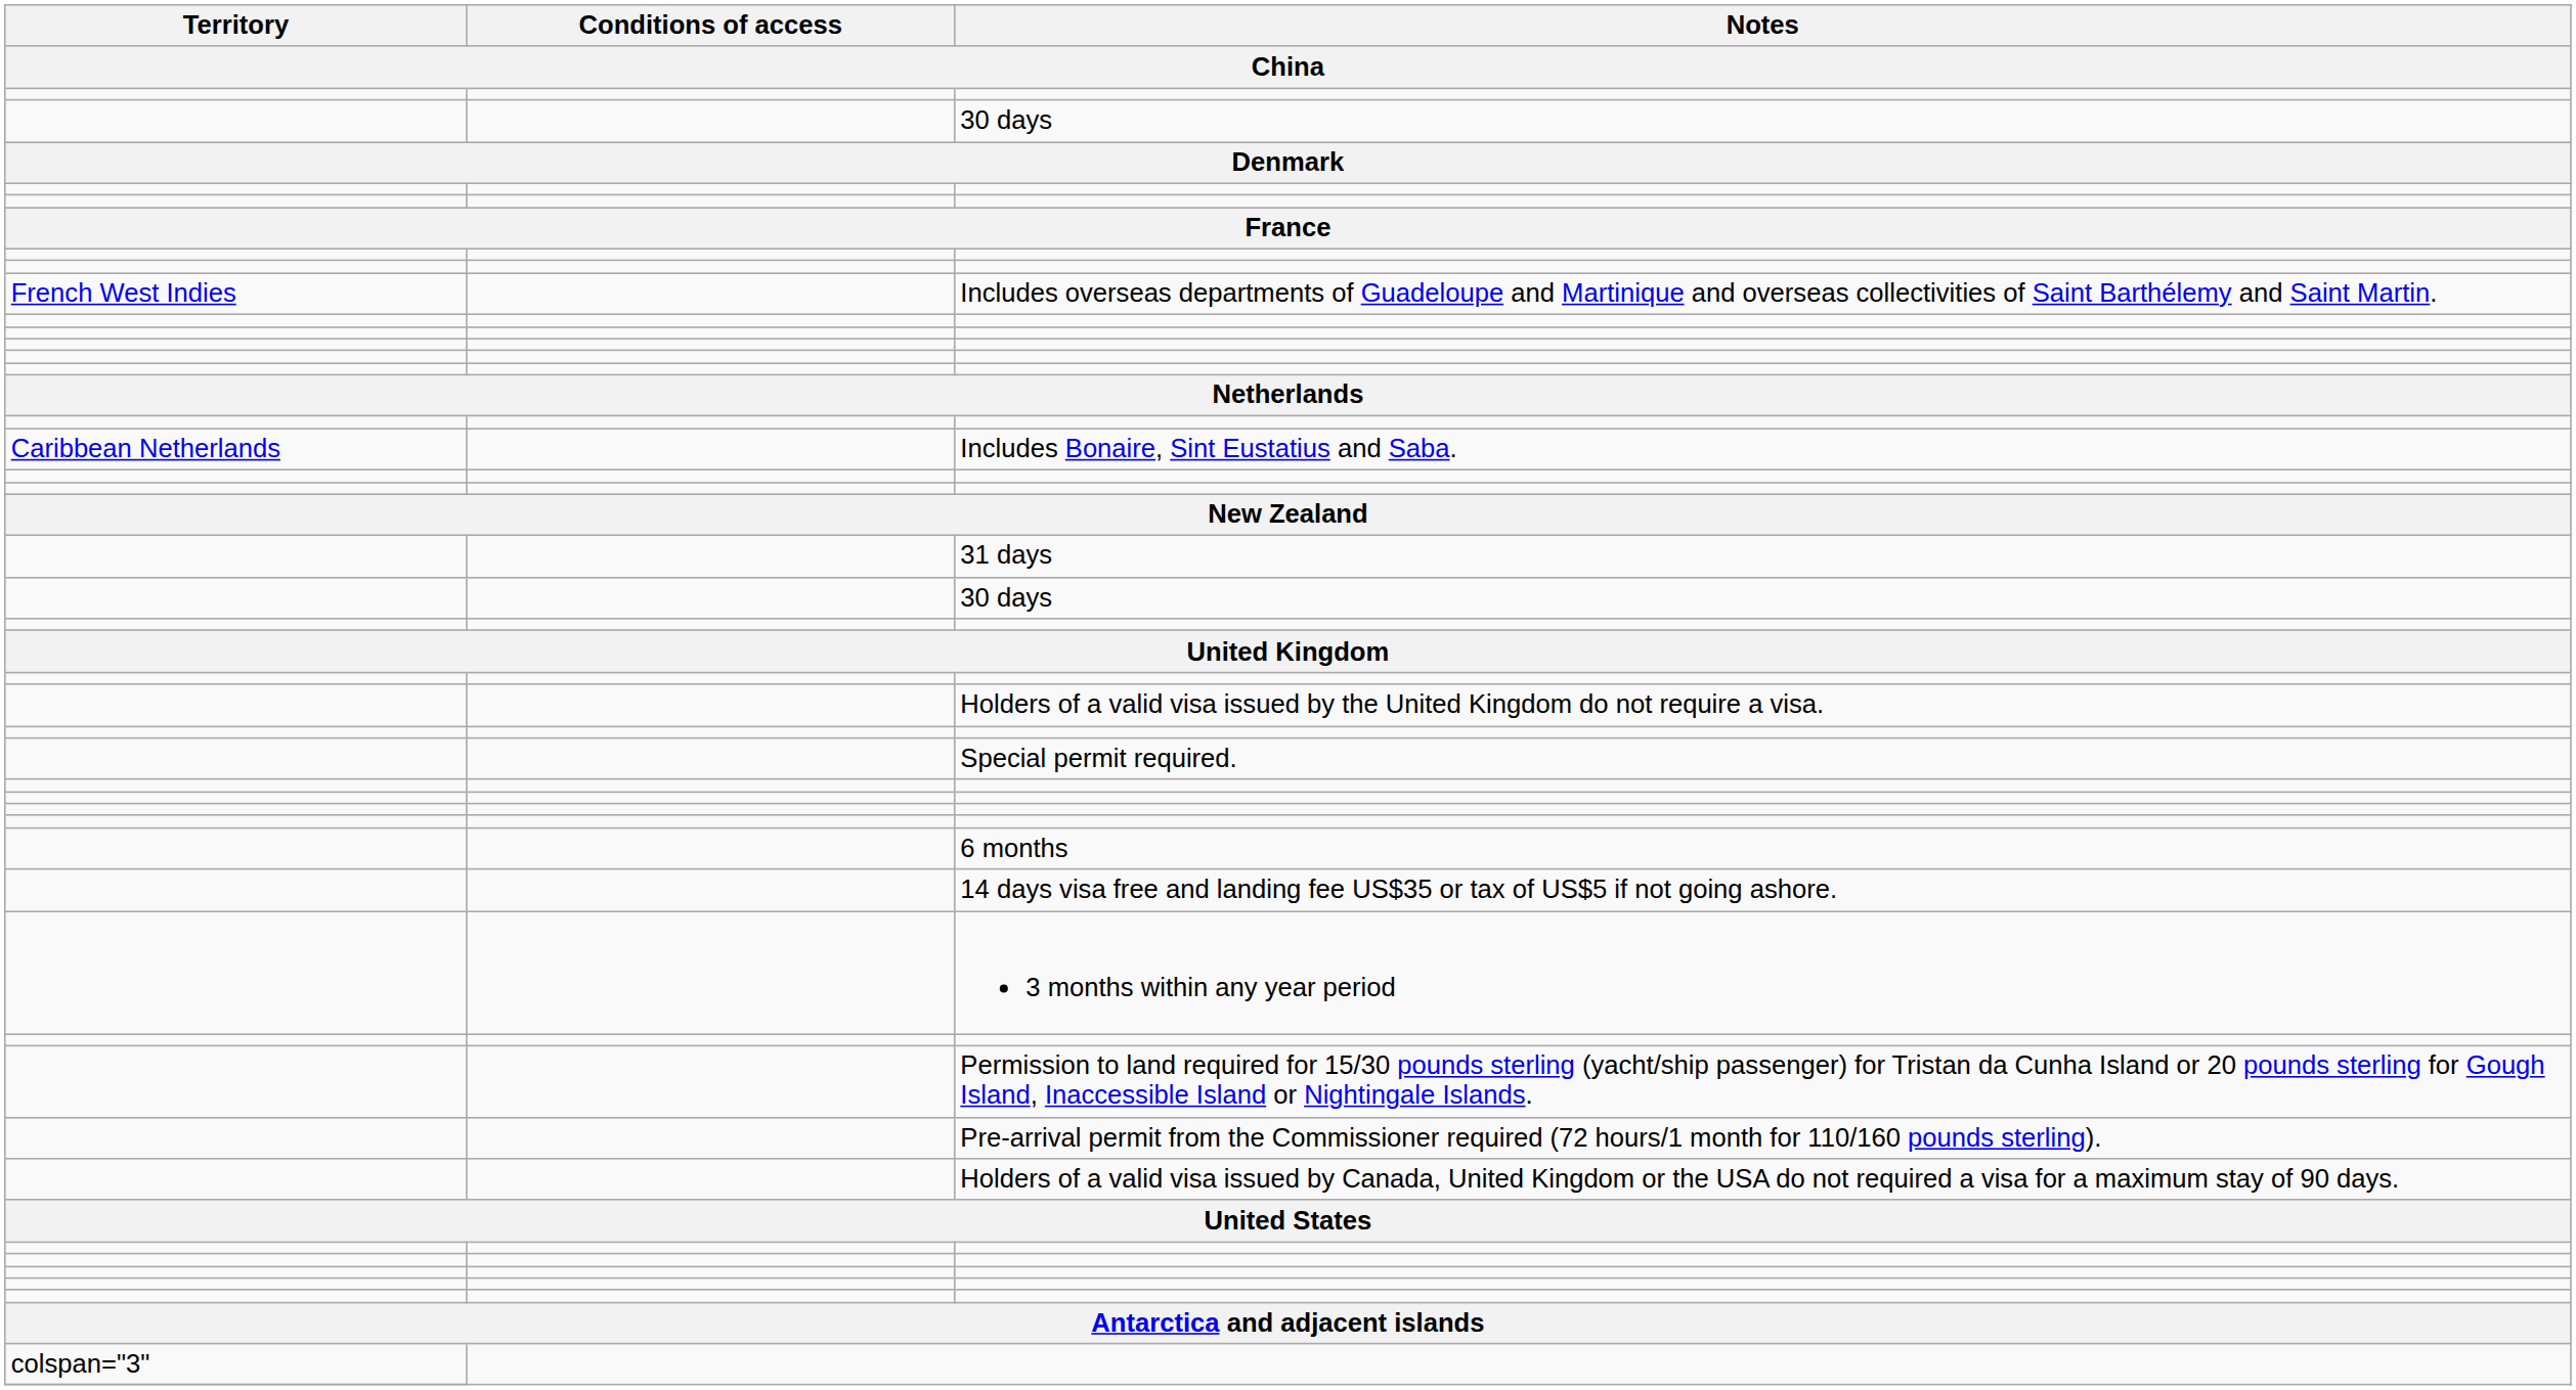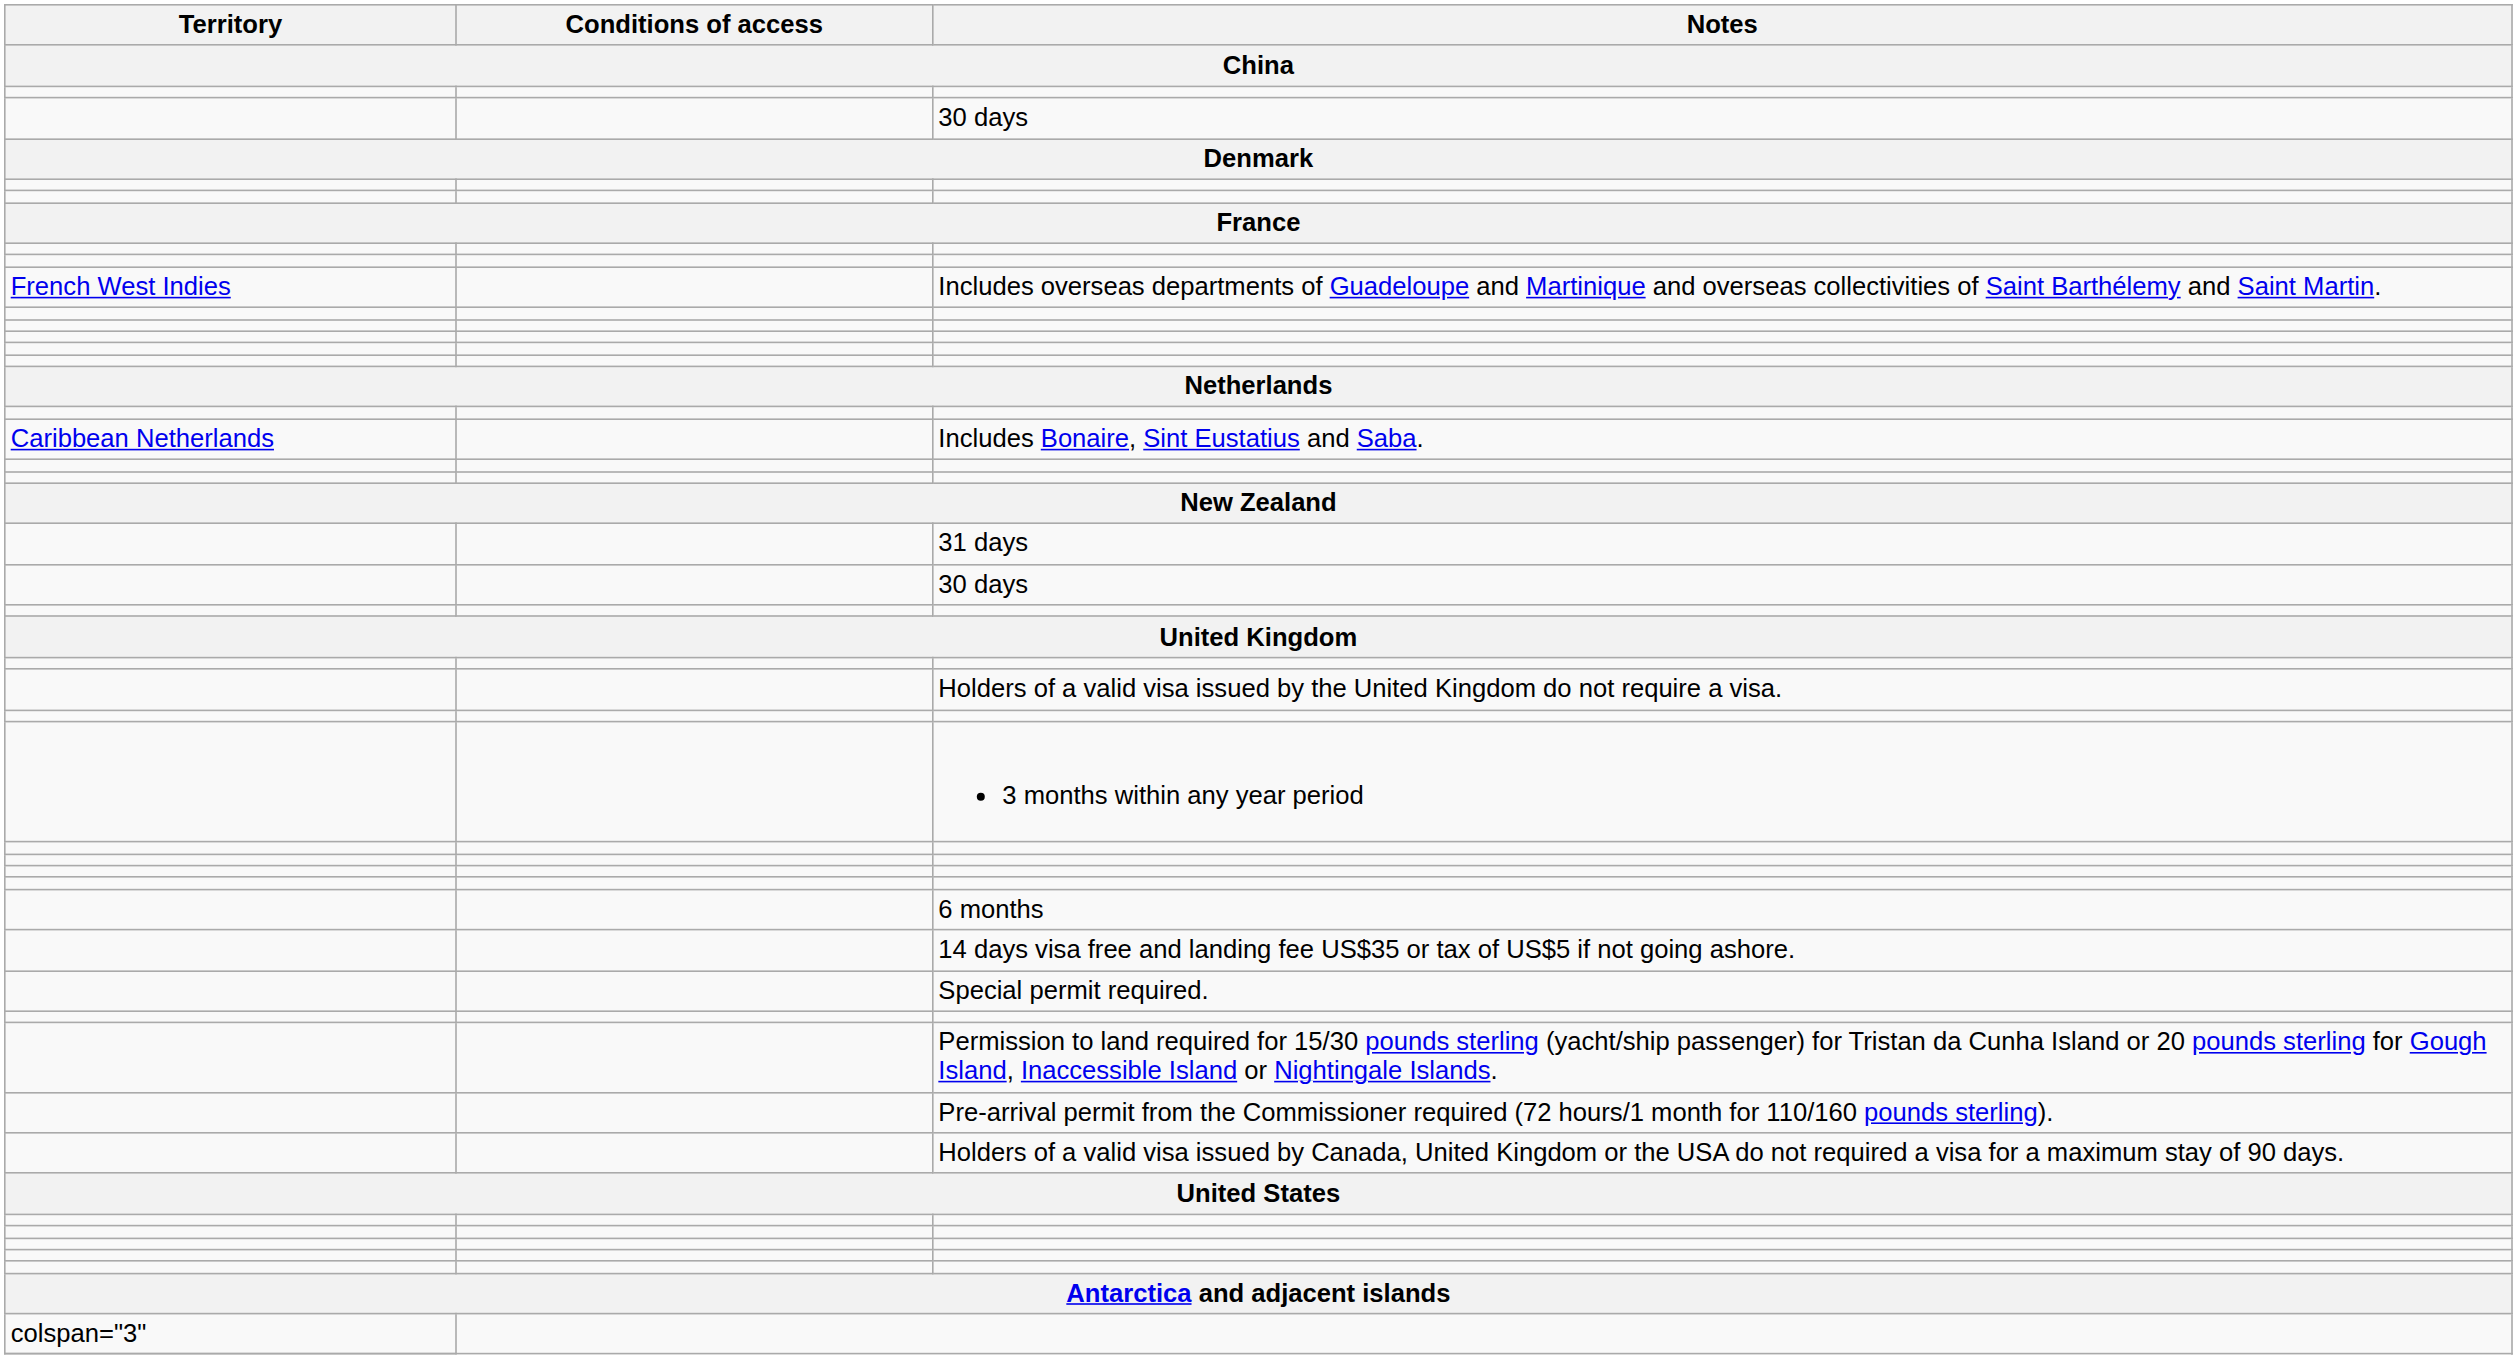rows swapped: Special permit required. <-> 3 months within any year period
